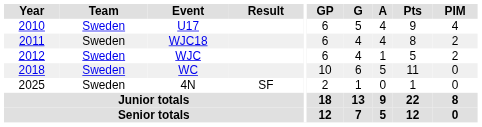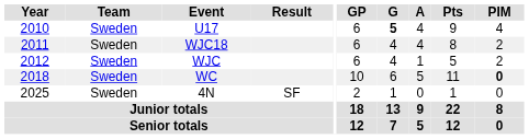U17 | G: normal -> bold
WC | PIM: normal -> bold
